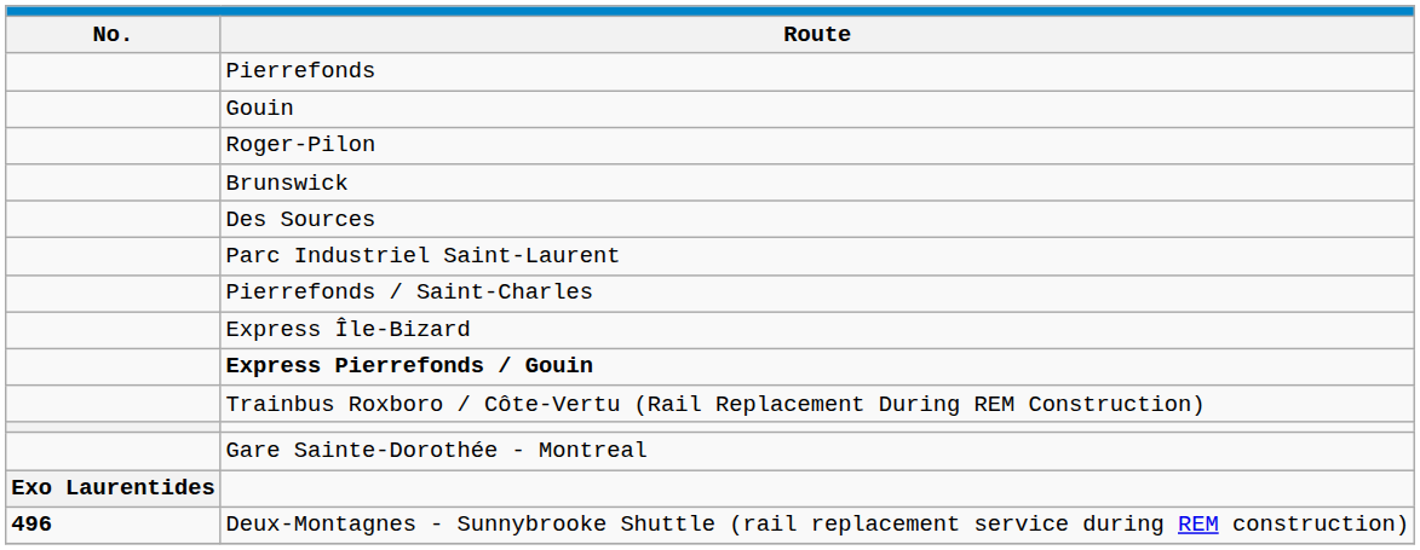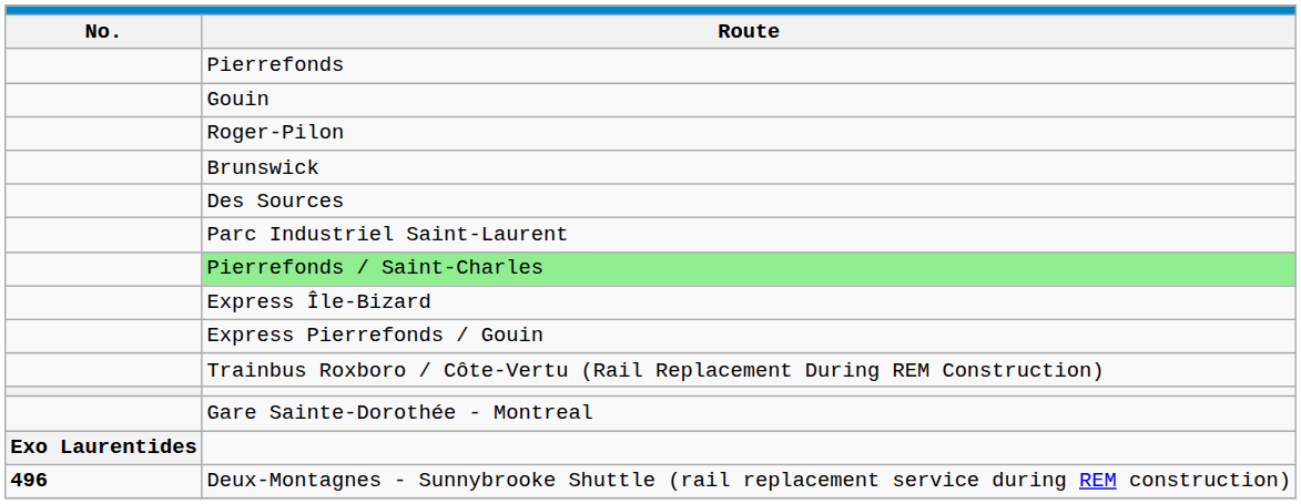Pierrefonds / Saint-Charles | Route: no background -> lightgreen background
Express Pierrefonds / Gouin | Route: bold -> normal
